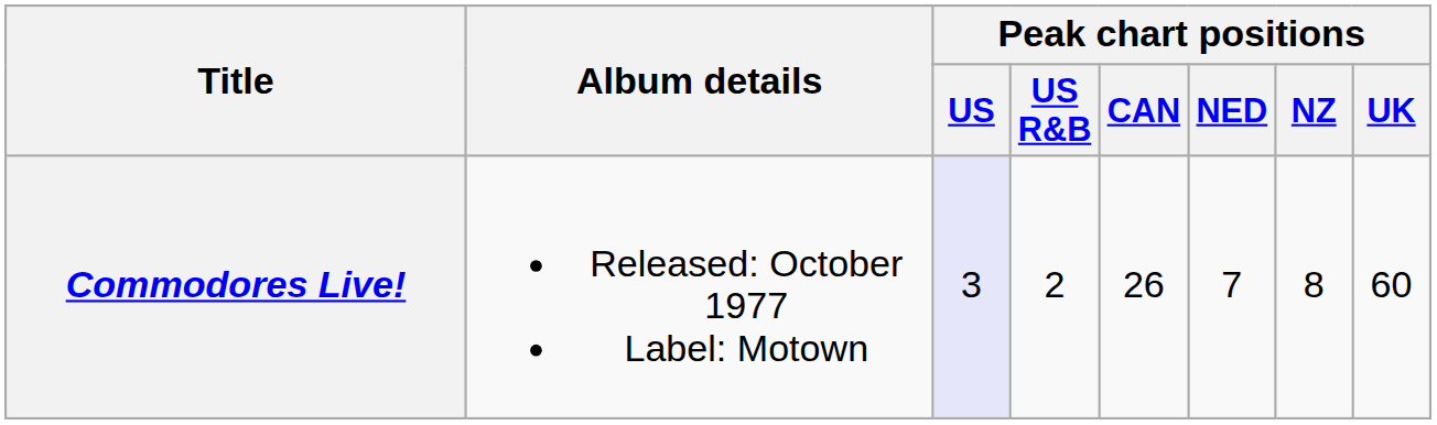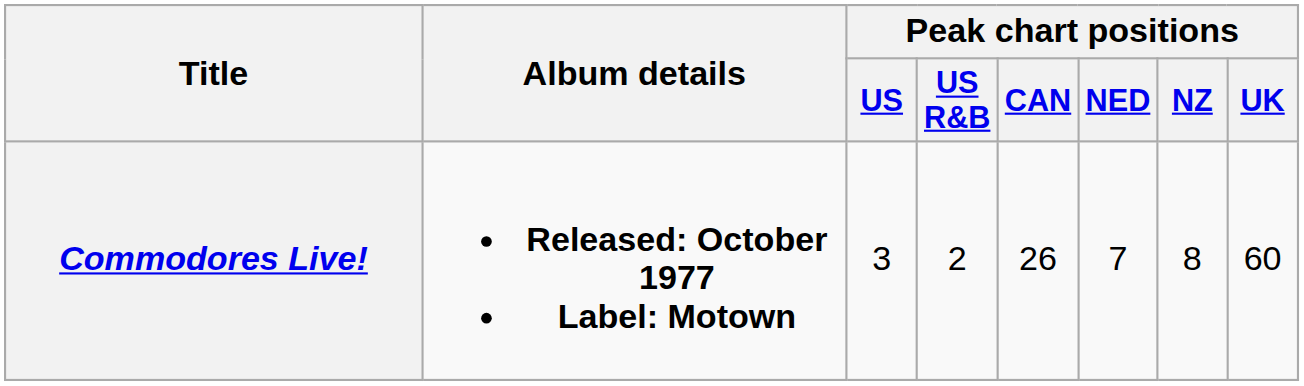Commodores Live! | Album details: normal -> bold
Commodores Live! | Peak chart positions / US: lavender background -> no background
